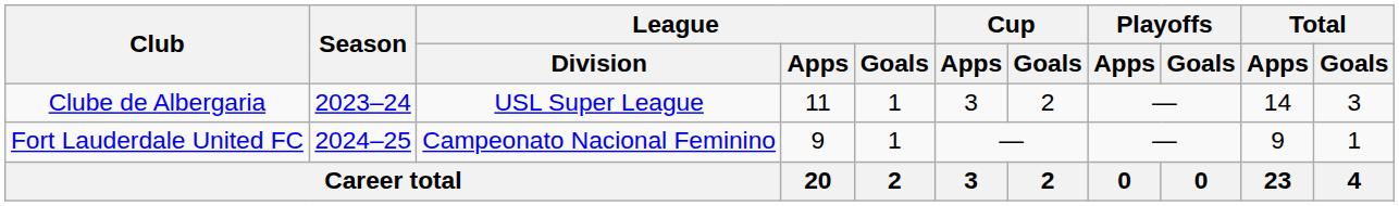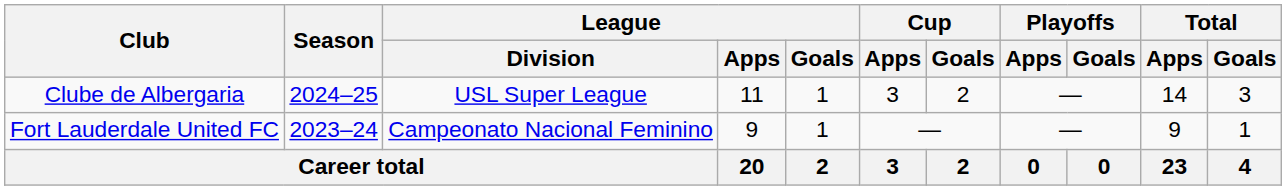Clube de Albergaria | Season: 2023–24 -> 2024–25
Fort Lauderdale United FC | Season: 2024–25 -> 2023–24
